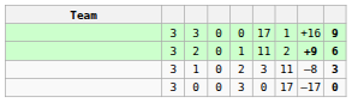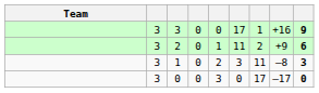row 3 | column 8: bold -> normal
